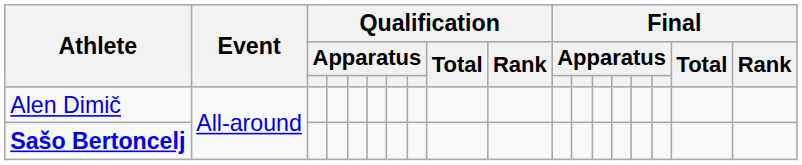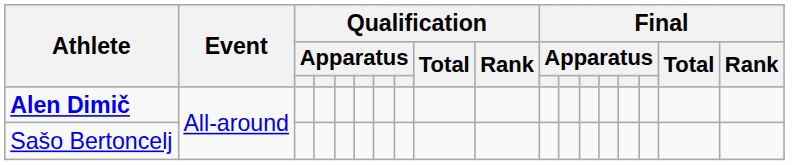row 4 | Athlete: normal -> bold
row 5 | Athlete: bold -> normal
